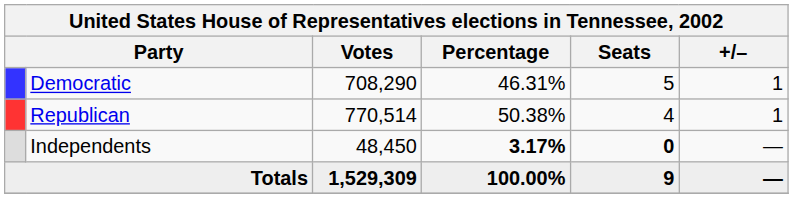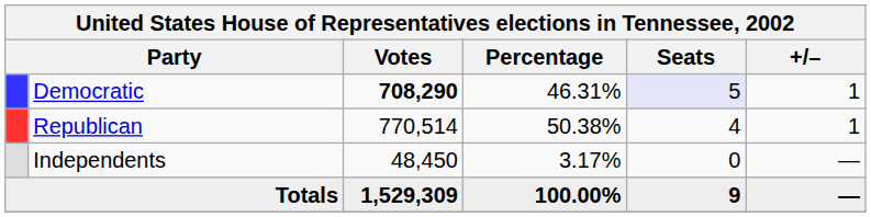Democratic | Votes: normal -> bold
Democratic | Seats: no background -> lavender background
Independents | Percentage: bold -> normal
Independents | Seats: bold -> normal
